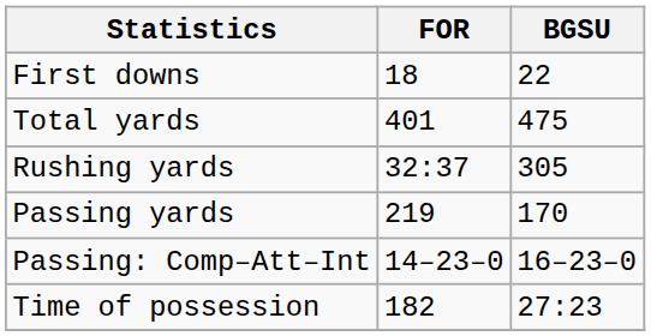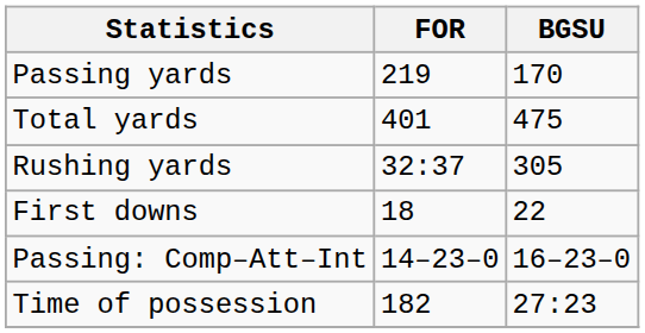rows swapped: First downs <-> Passing yards
